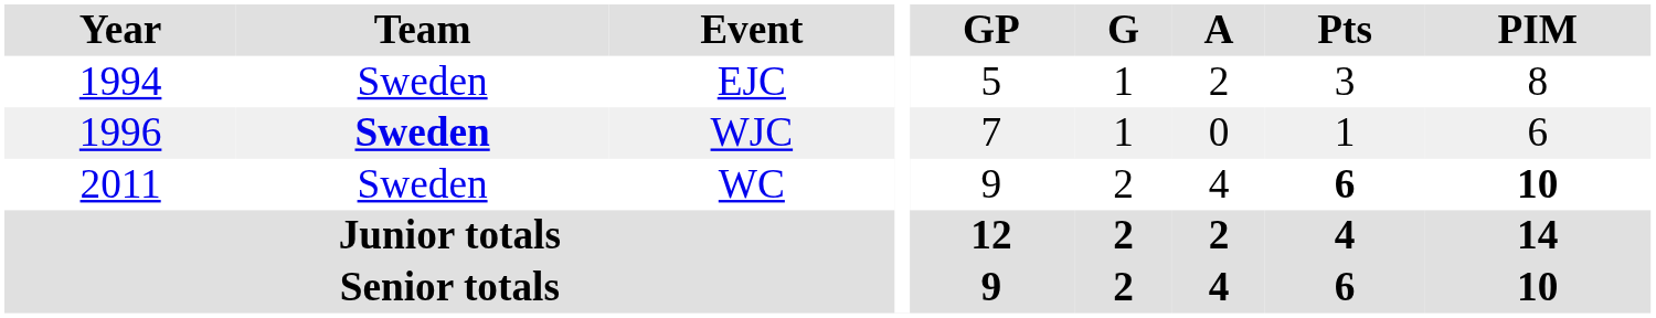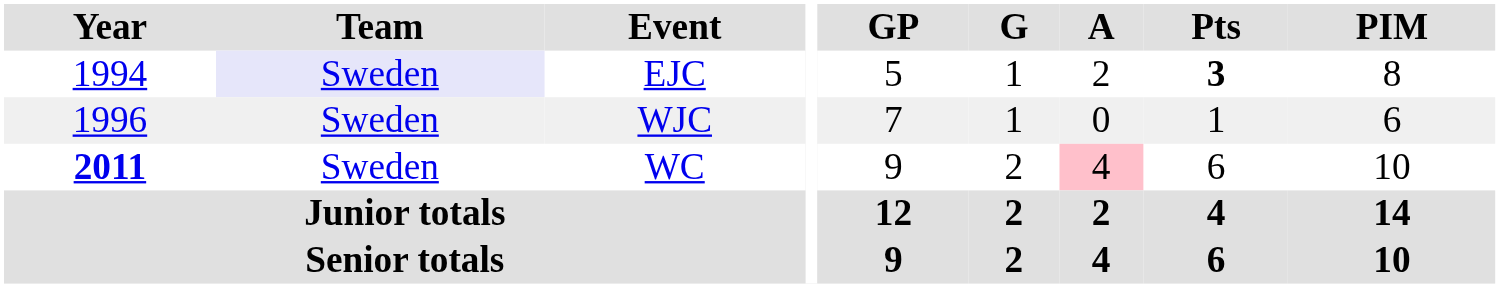EJC | Team: no background -> lavender background
EJC | Pts: normal -> bold
WJC | Team: bold -> normal
WC | Year: normal -> bold
WC | A: no background -> pink background
WC | Pts: bold -> normal
WC | PIM: bold -> normal
